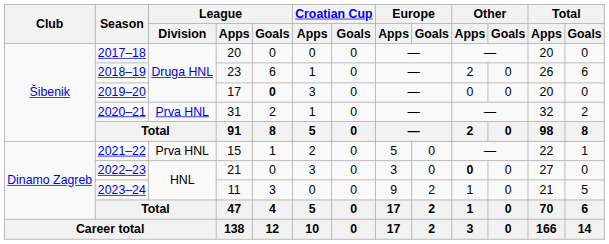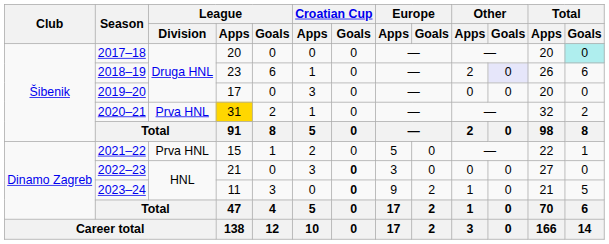2017–18 | Total / Goals: no background -> paleturquoise background
2018–19 | Other / Goals: no background -> lavender background
2019–20 | League / Goals: bold -> normal
2020–21 | League / Apps: no background -> gold background
2022–23 | Croatian Cup / Goals: normal -> bold
2022–23 | Other / Apps: bold -> normal
2023–24 | Croatian Cup / Goals: normal -> bold
